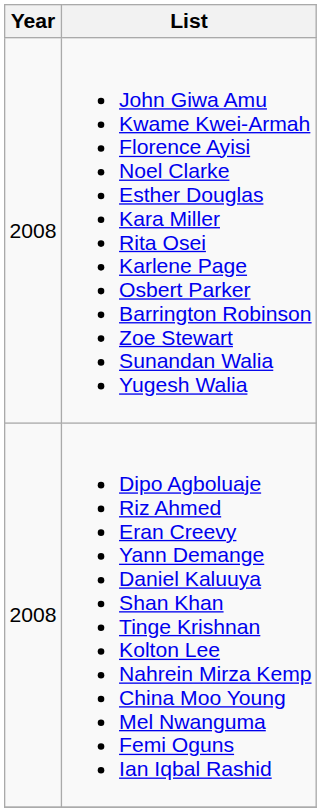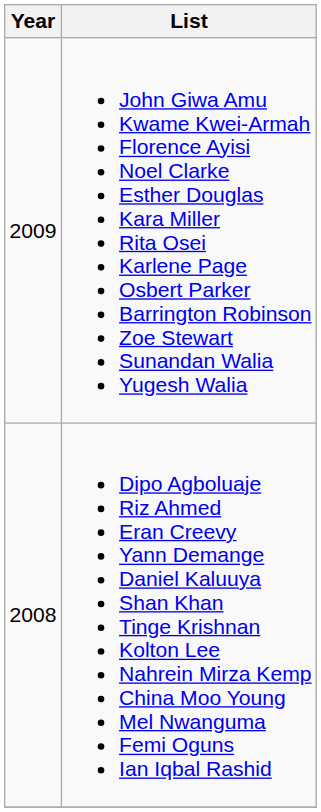row 2 | Year: 2008 -> 2009
